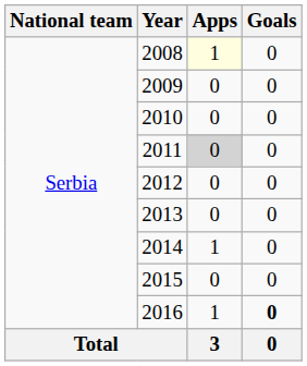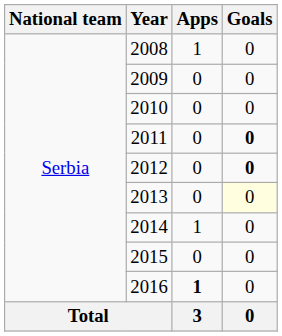2008 | Apps: lightyellow background -> no background
2011 | Apps: lightgrey background -> no background
2011 | Goals: normal -> bold
2012 | Goals: normal -> bold
2013 | Goals: no background -> lightyellow background
2016 | Apps: normal -> bold
2016 | Goals: bold -> normal
